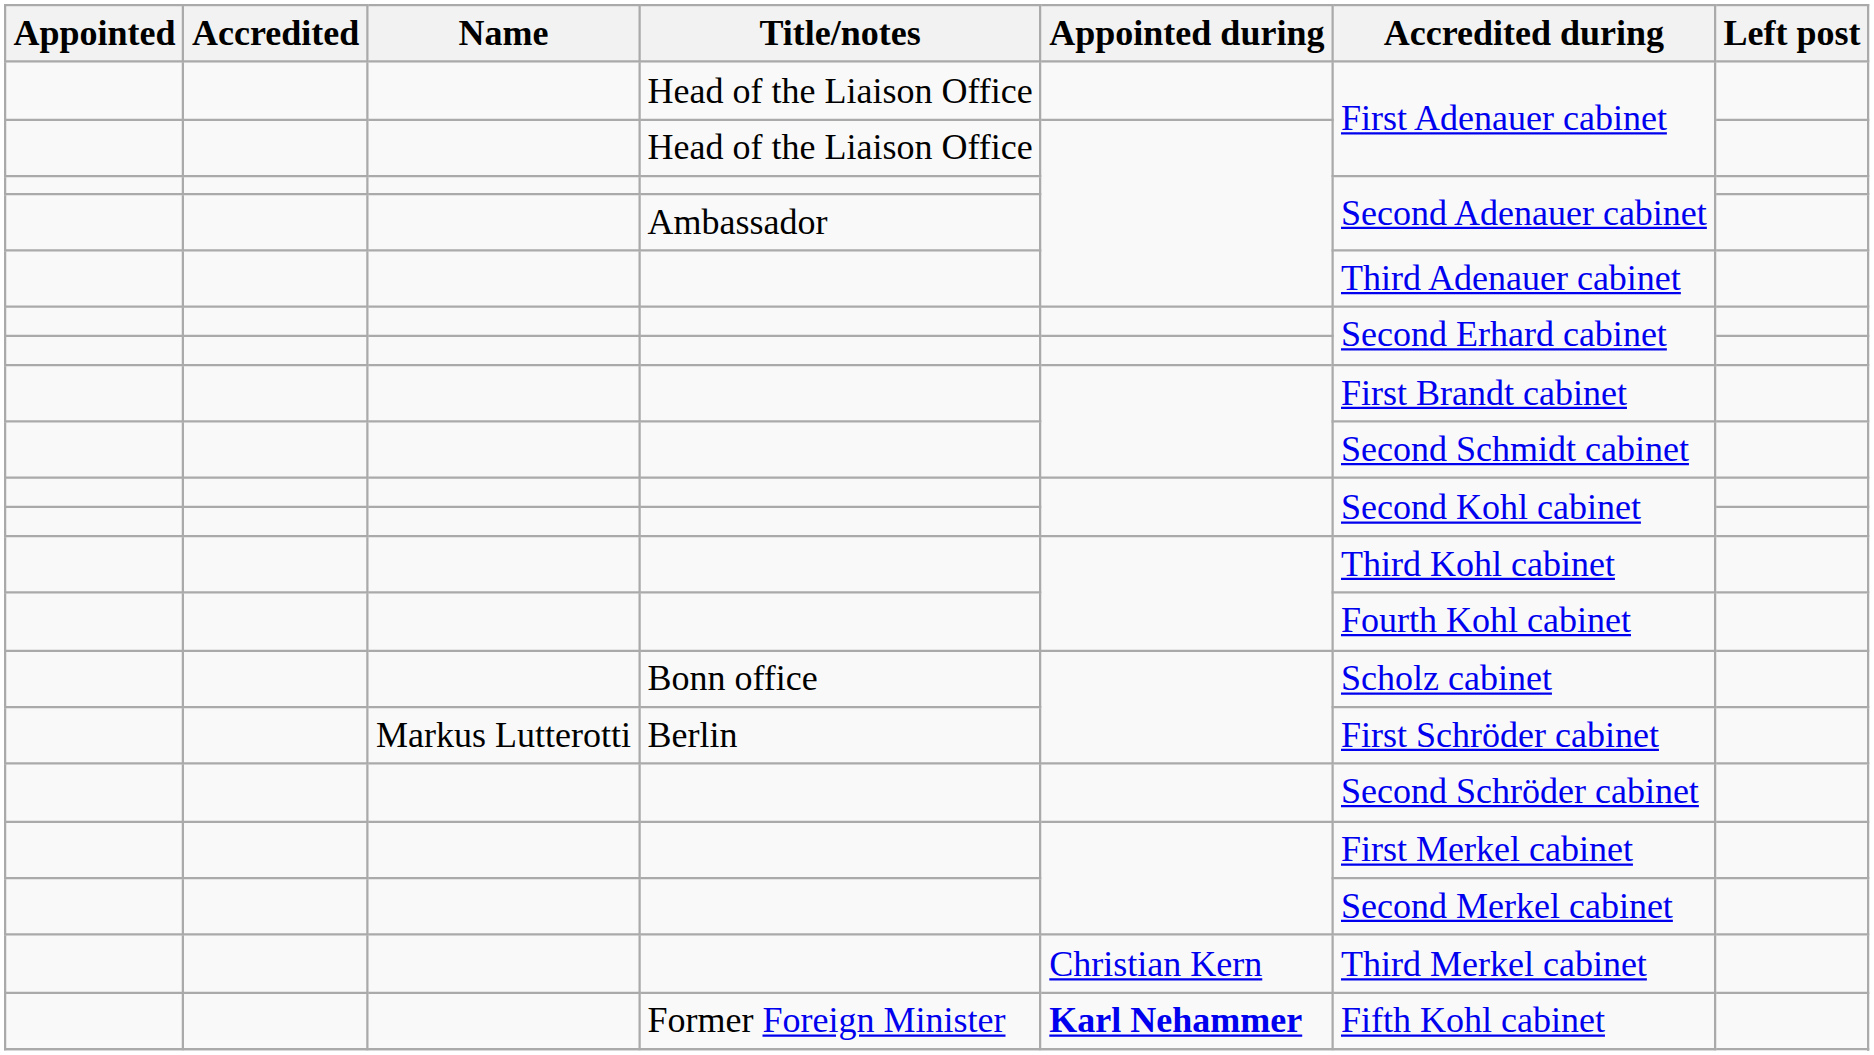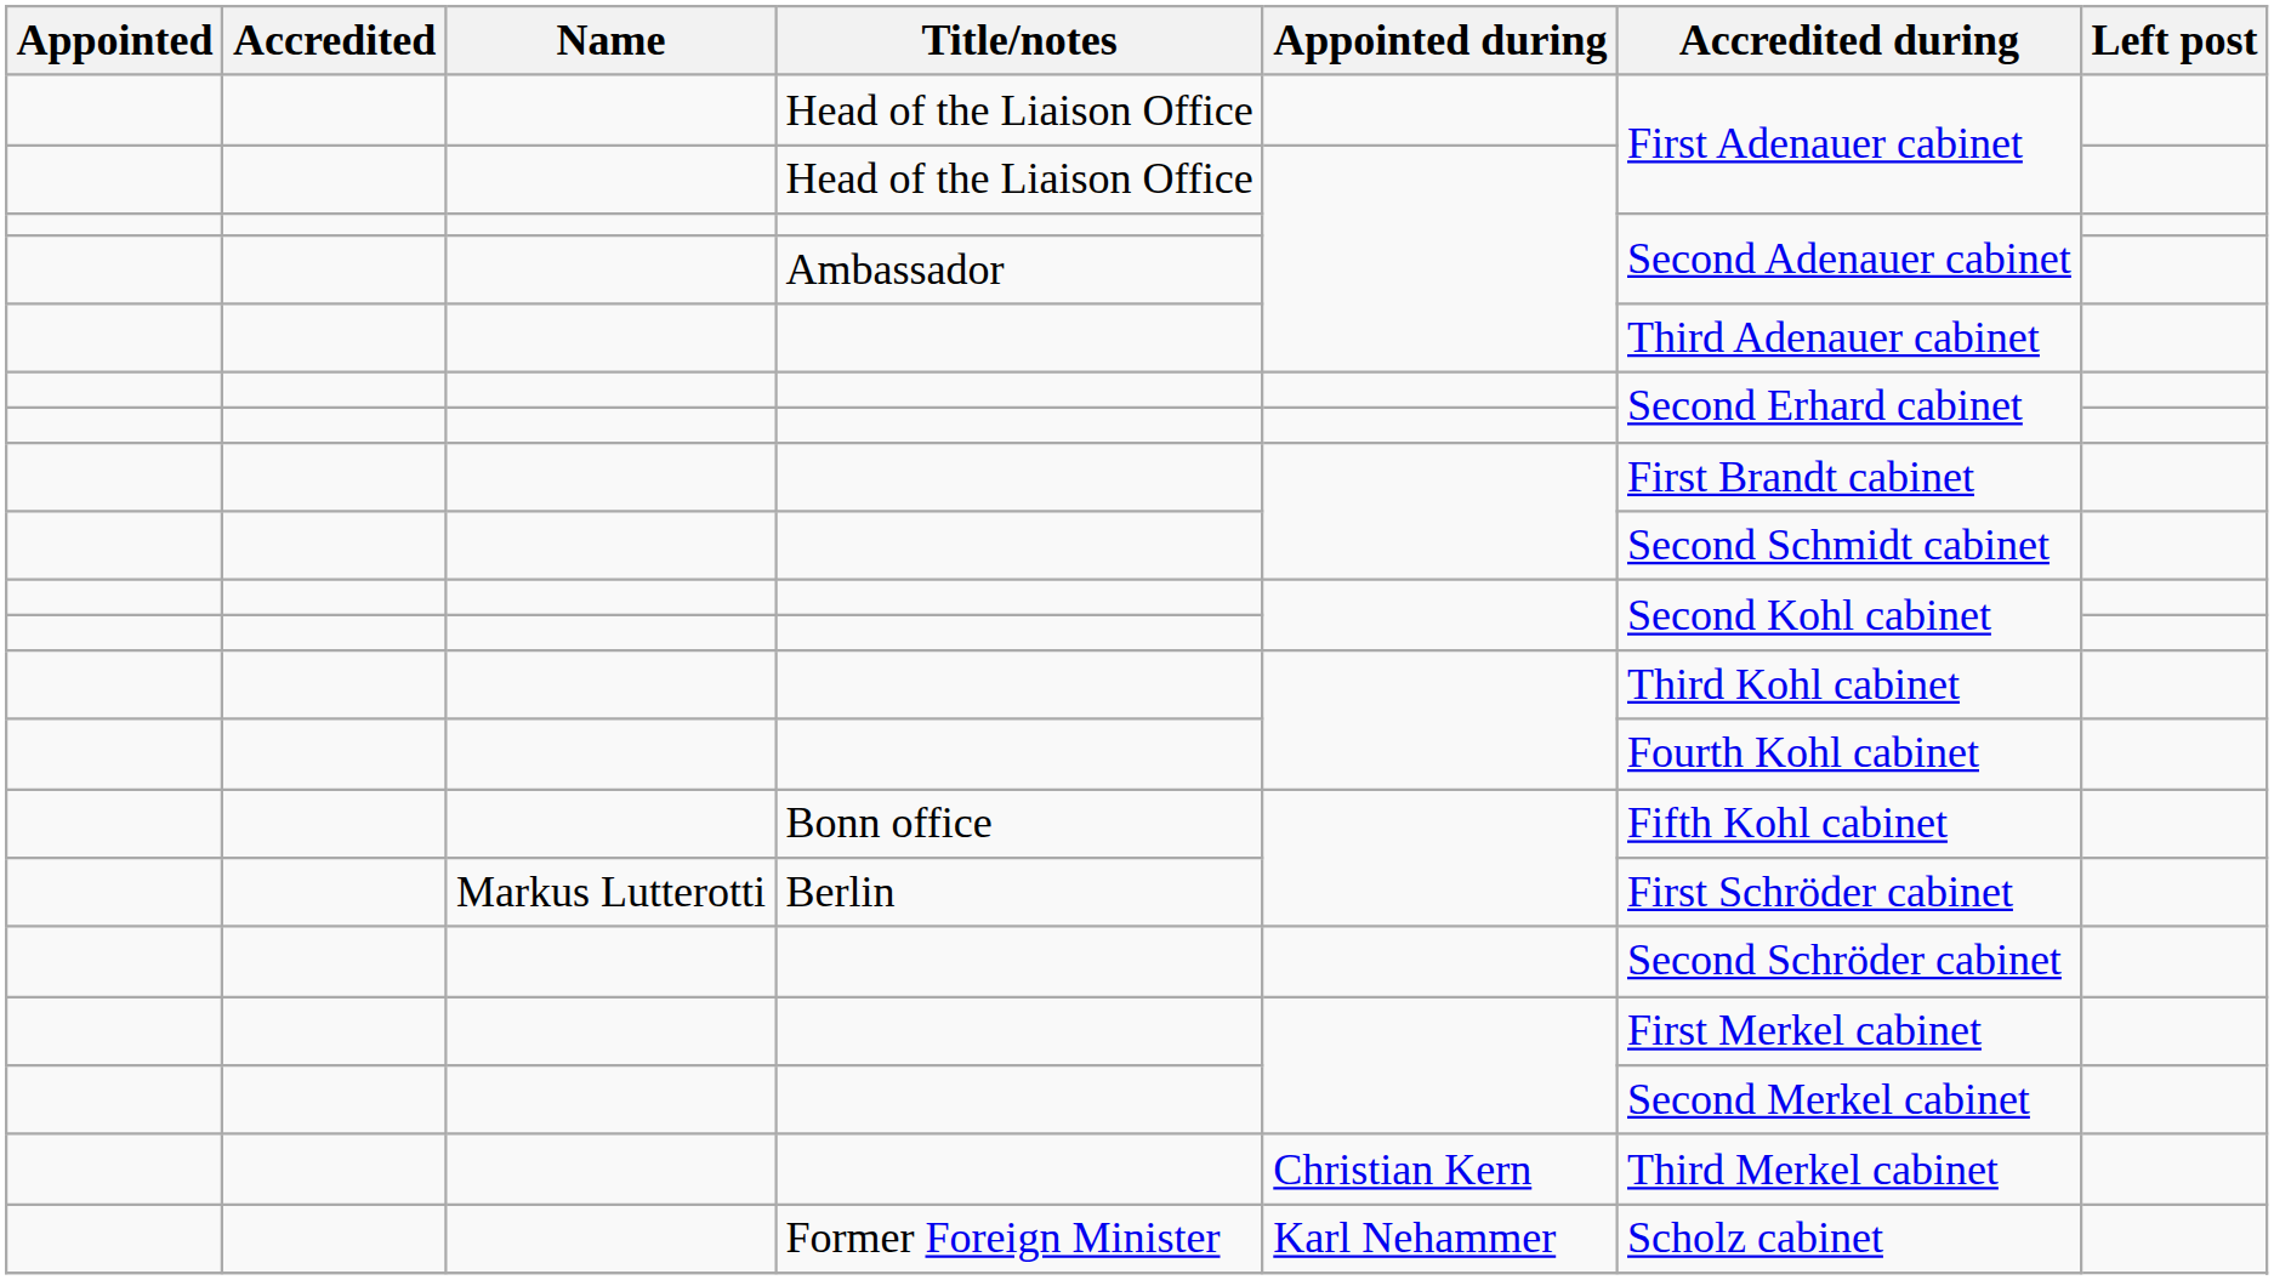Bonn office | Accredited during: Scholz cabinet -> Fifth Kohl cabinet
Former Foreign Minister | Appointed during: bold -> normal
Former Foreign Minister | Accredited during: Fifth Kohl cabinet -> Scholz cabinet
